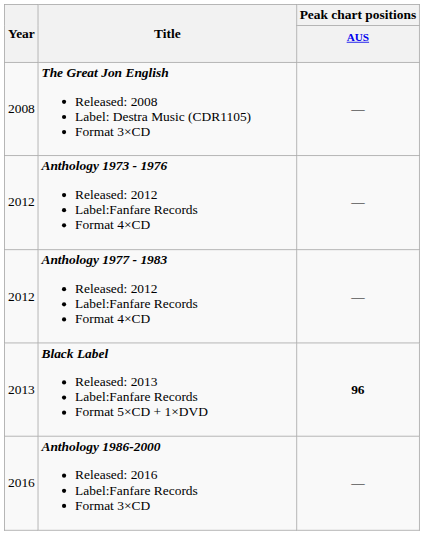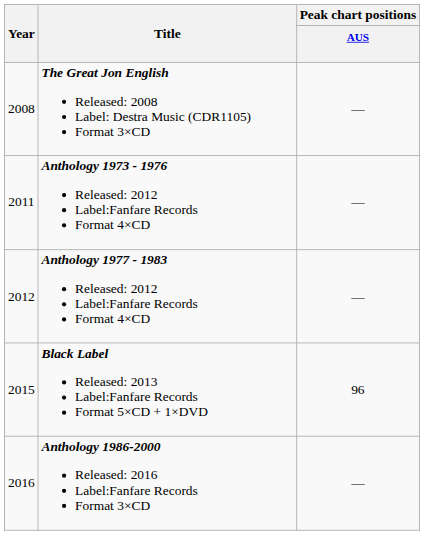row 4 | Year: 2012 -> 2011
row 6 | Year: 2013 -> 2015
row 6 | Peak chart positions / AUS: bold -> normal
